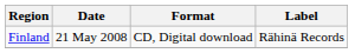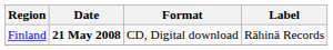Finland | Date: normal -> bold
